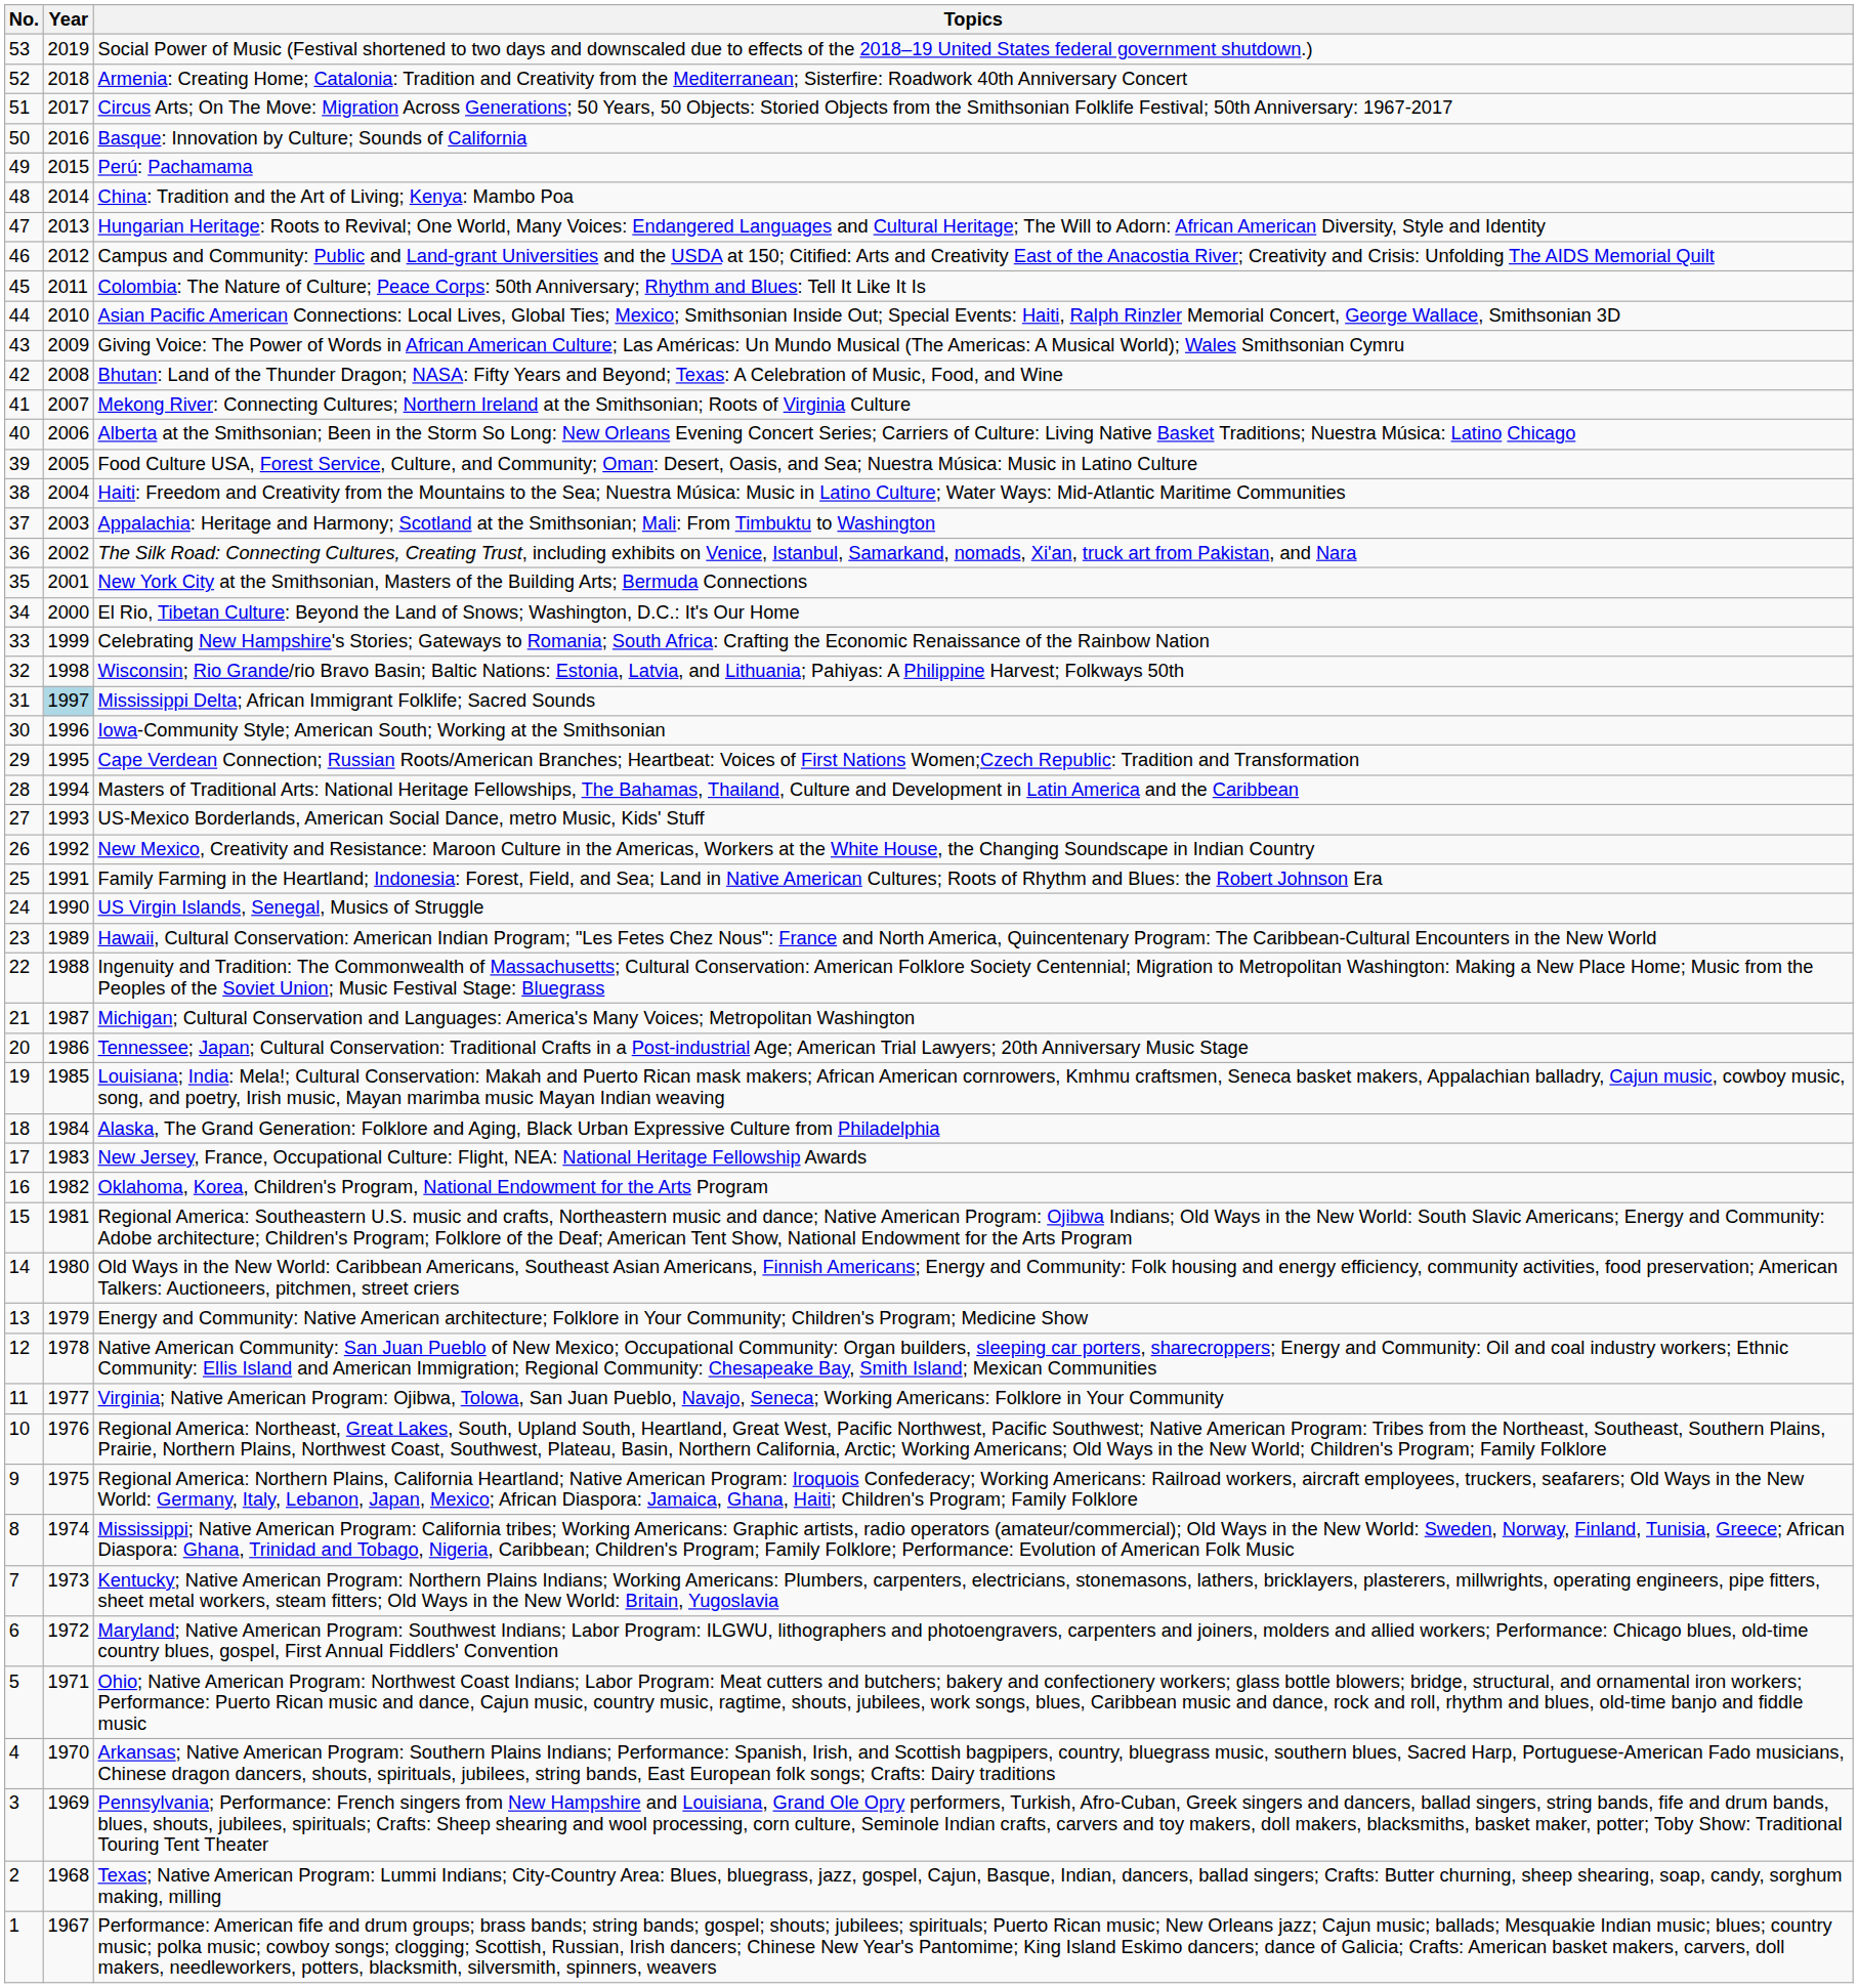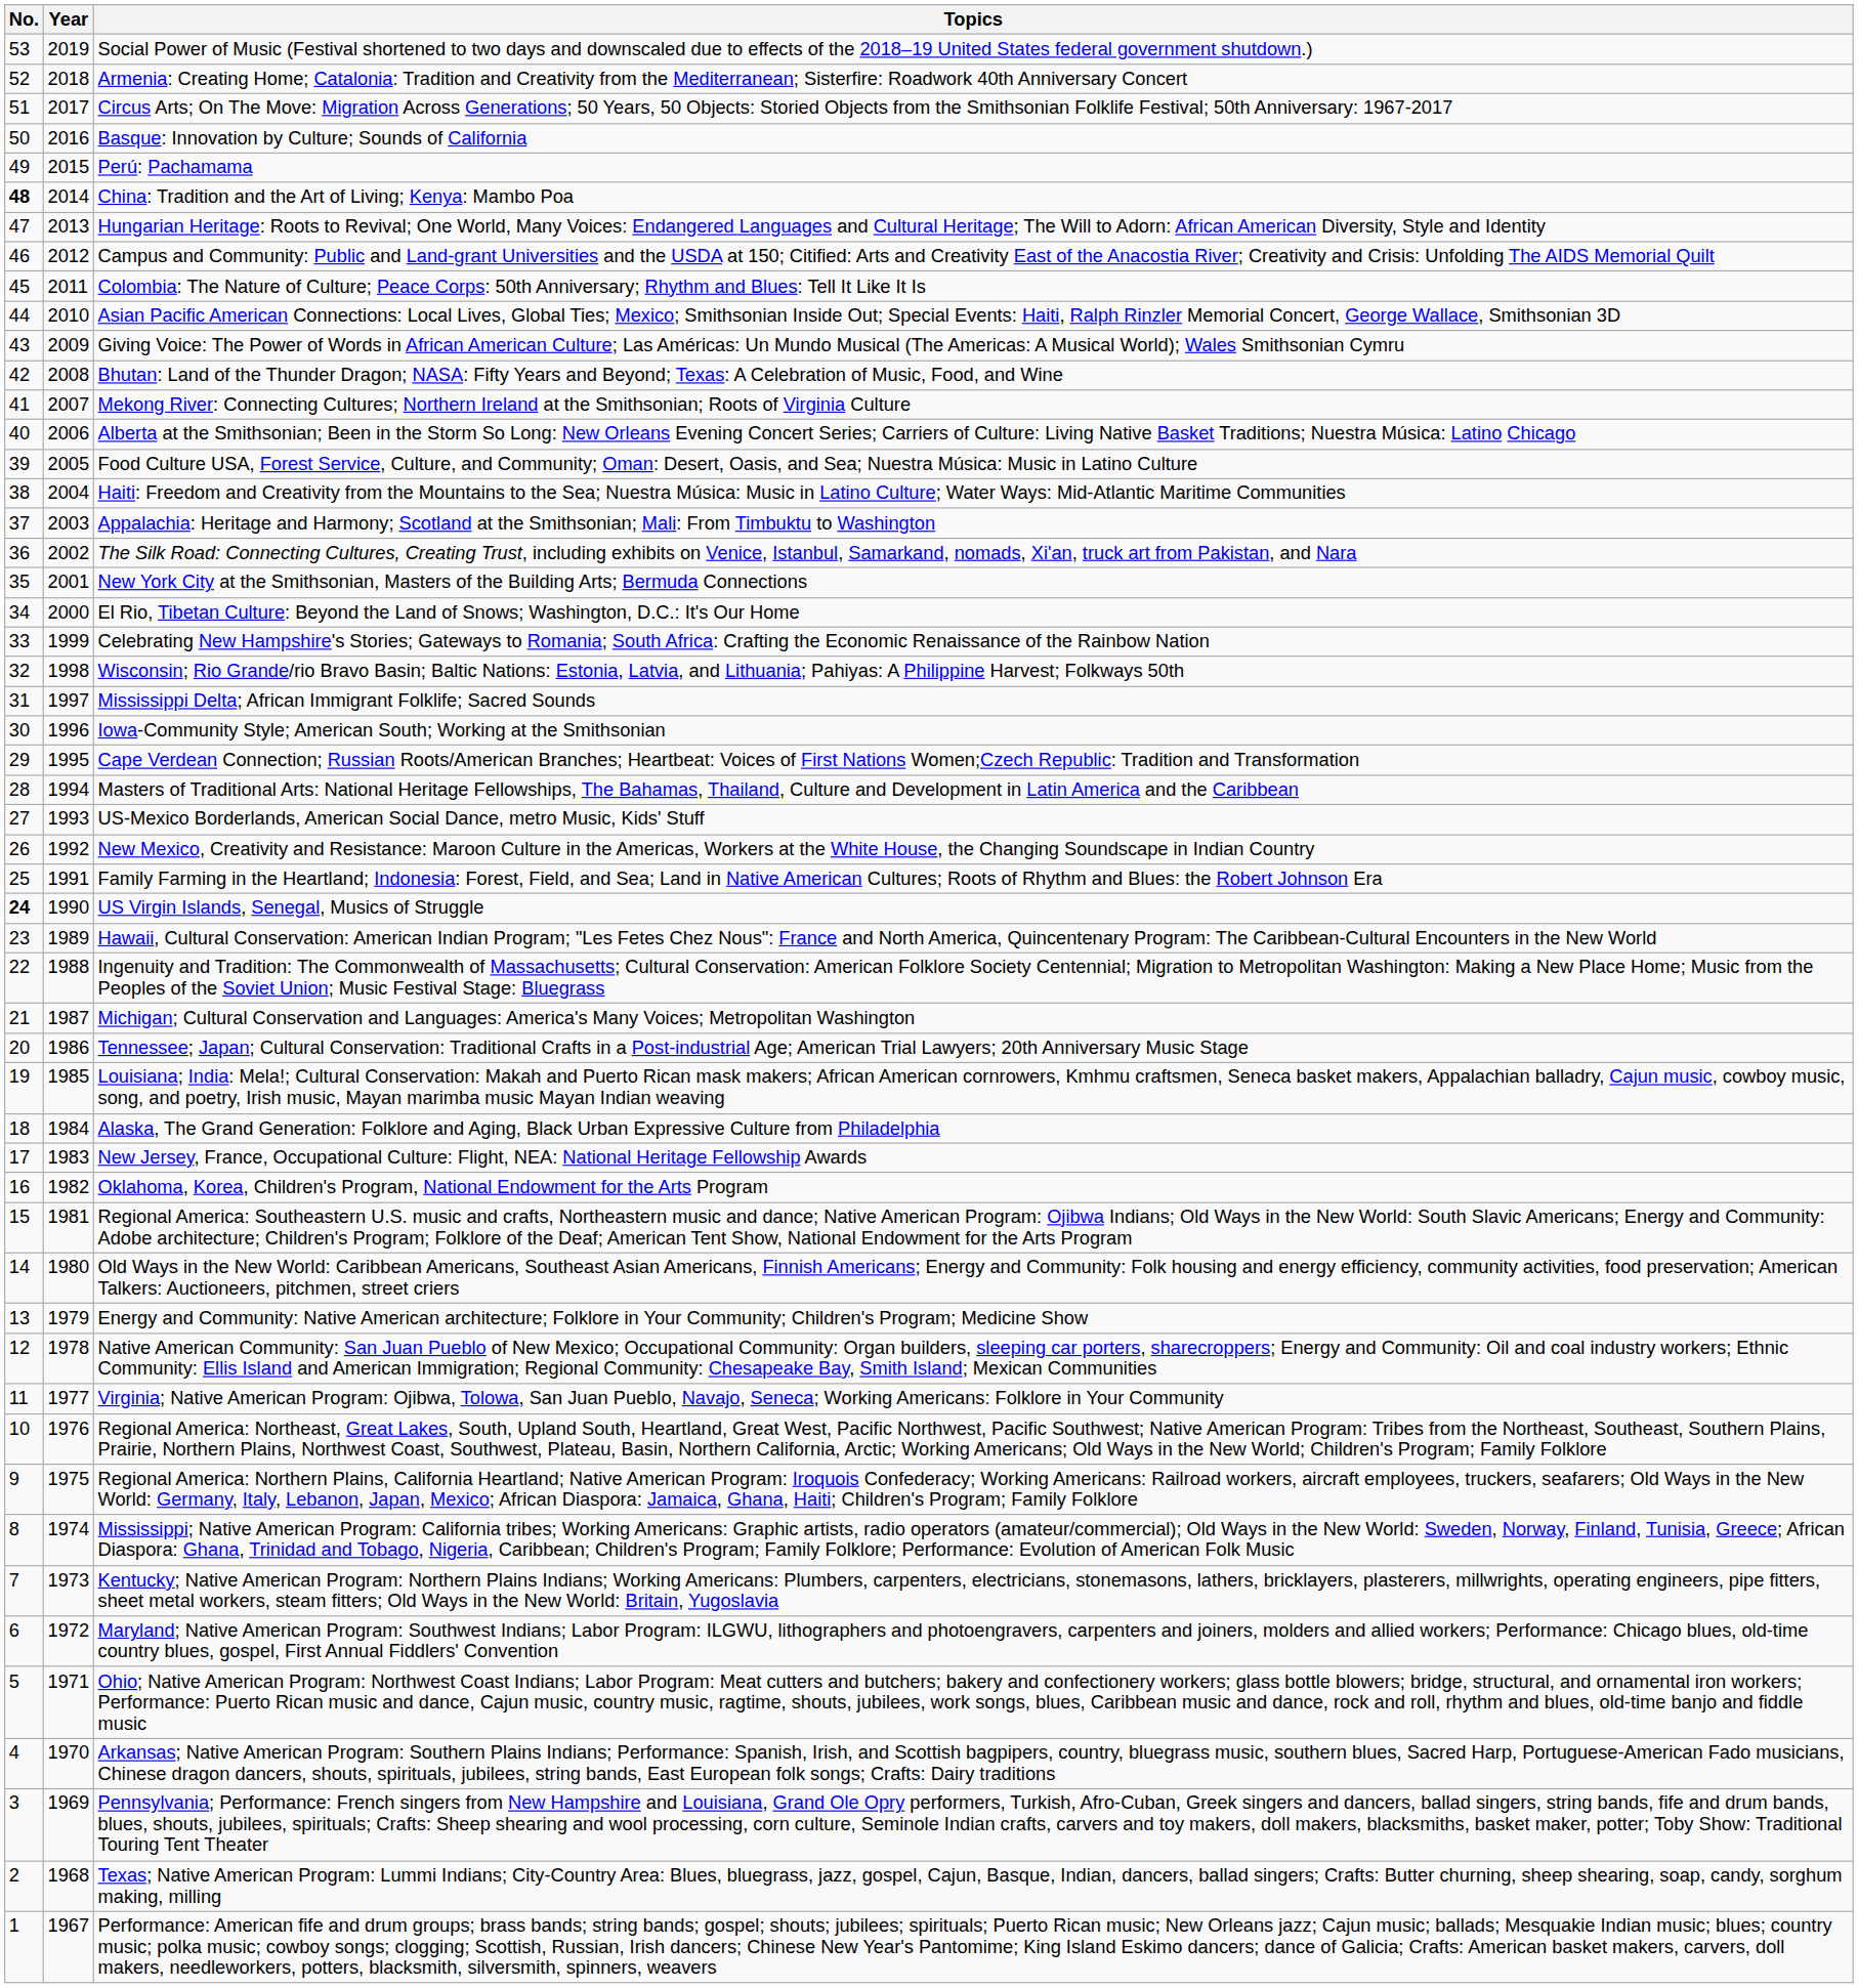China: Tradition and the Art of Living; Kenya: Mambo Poa | No.: normal -> bold
Mississippi Delta; African Immigrant Folklife; Sacred Sounds | Year: lightblue background -> no background
US Virgin Islands, Senegal, Musics of Struggle | No.: normal -> bold
